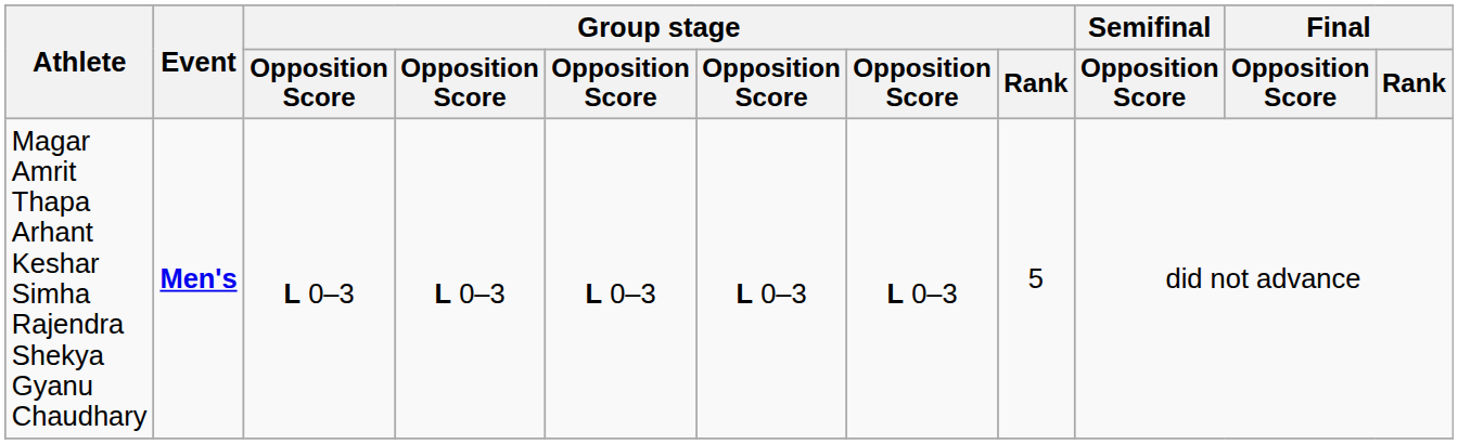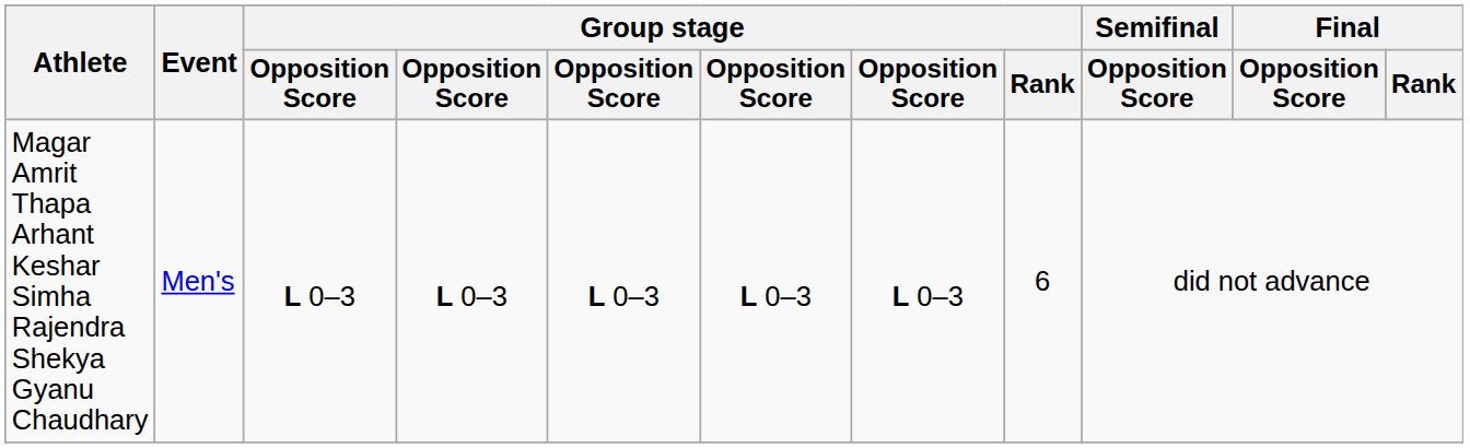row 3 | Event: bold -> normal
row 3 | Group stage / Rank: 5 -> 6
